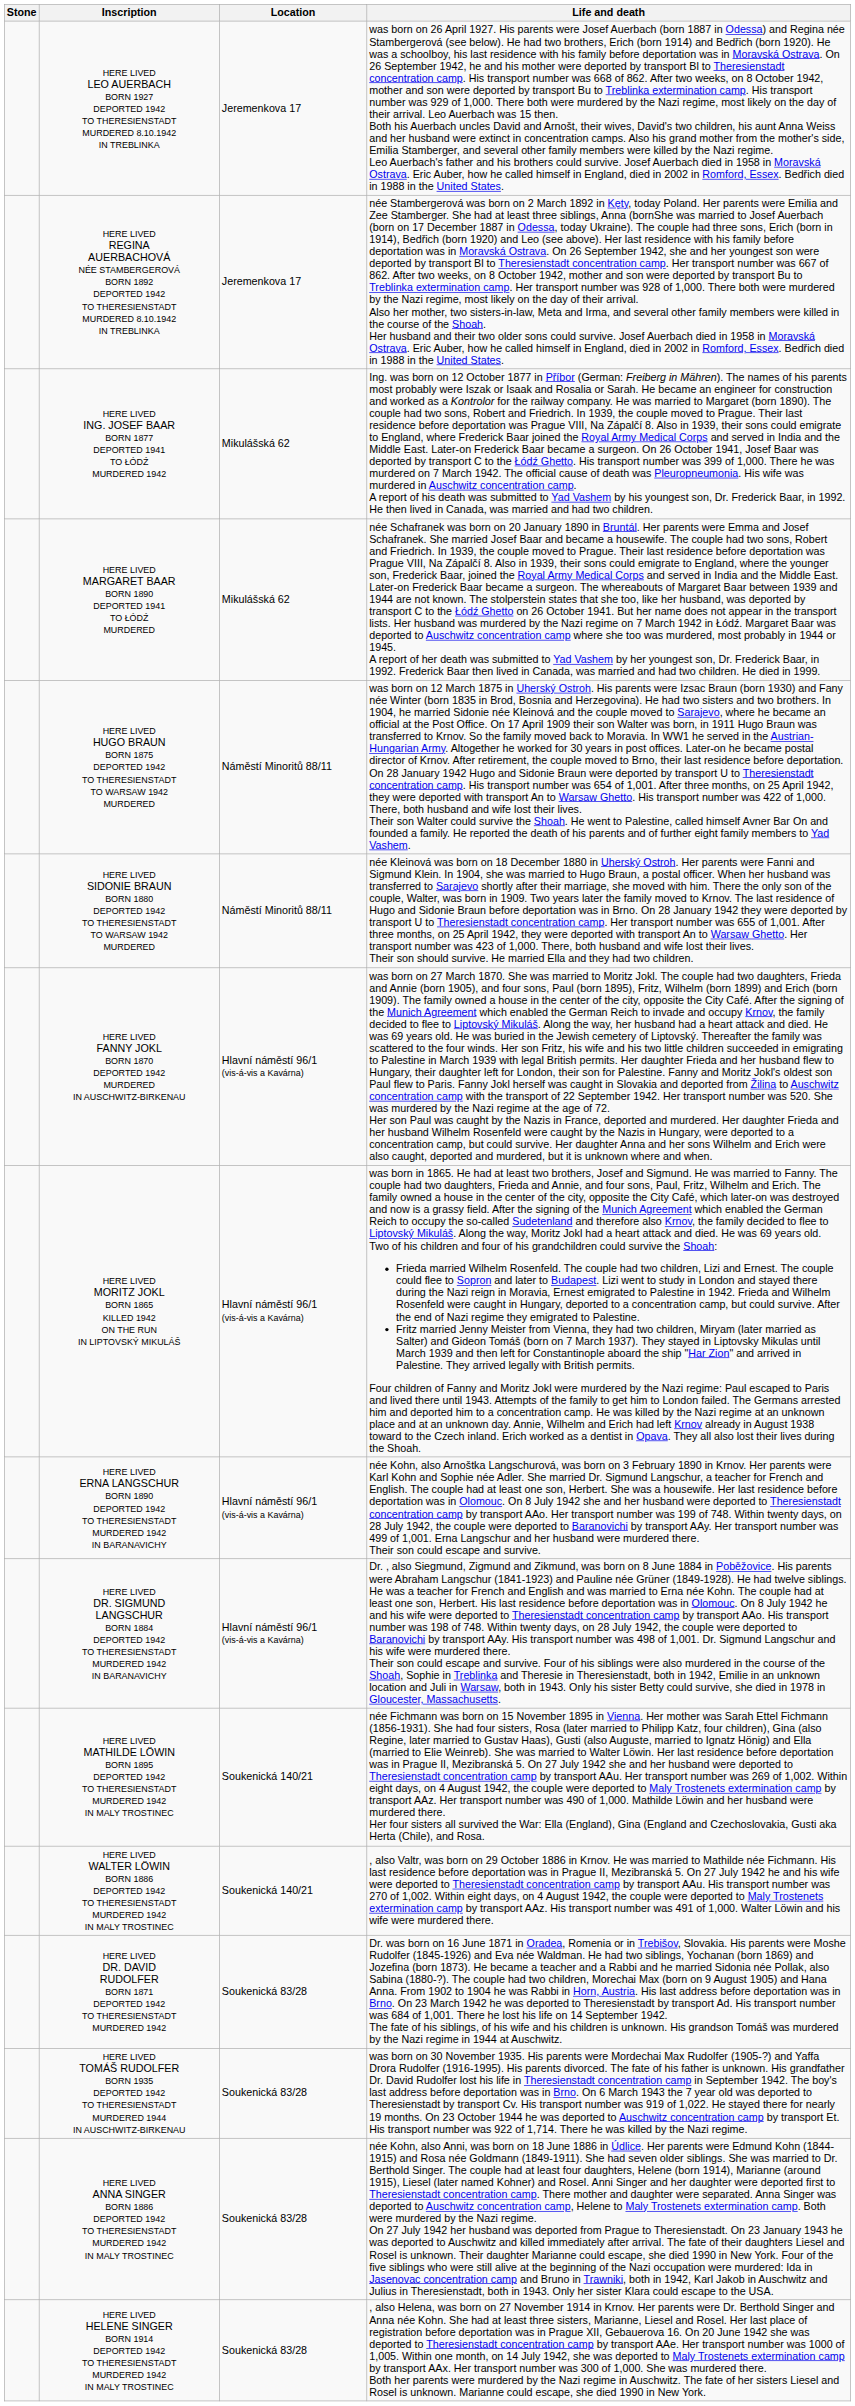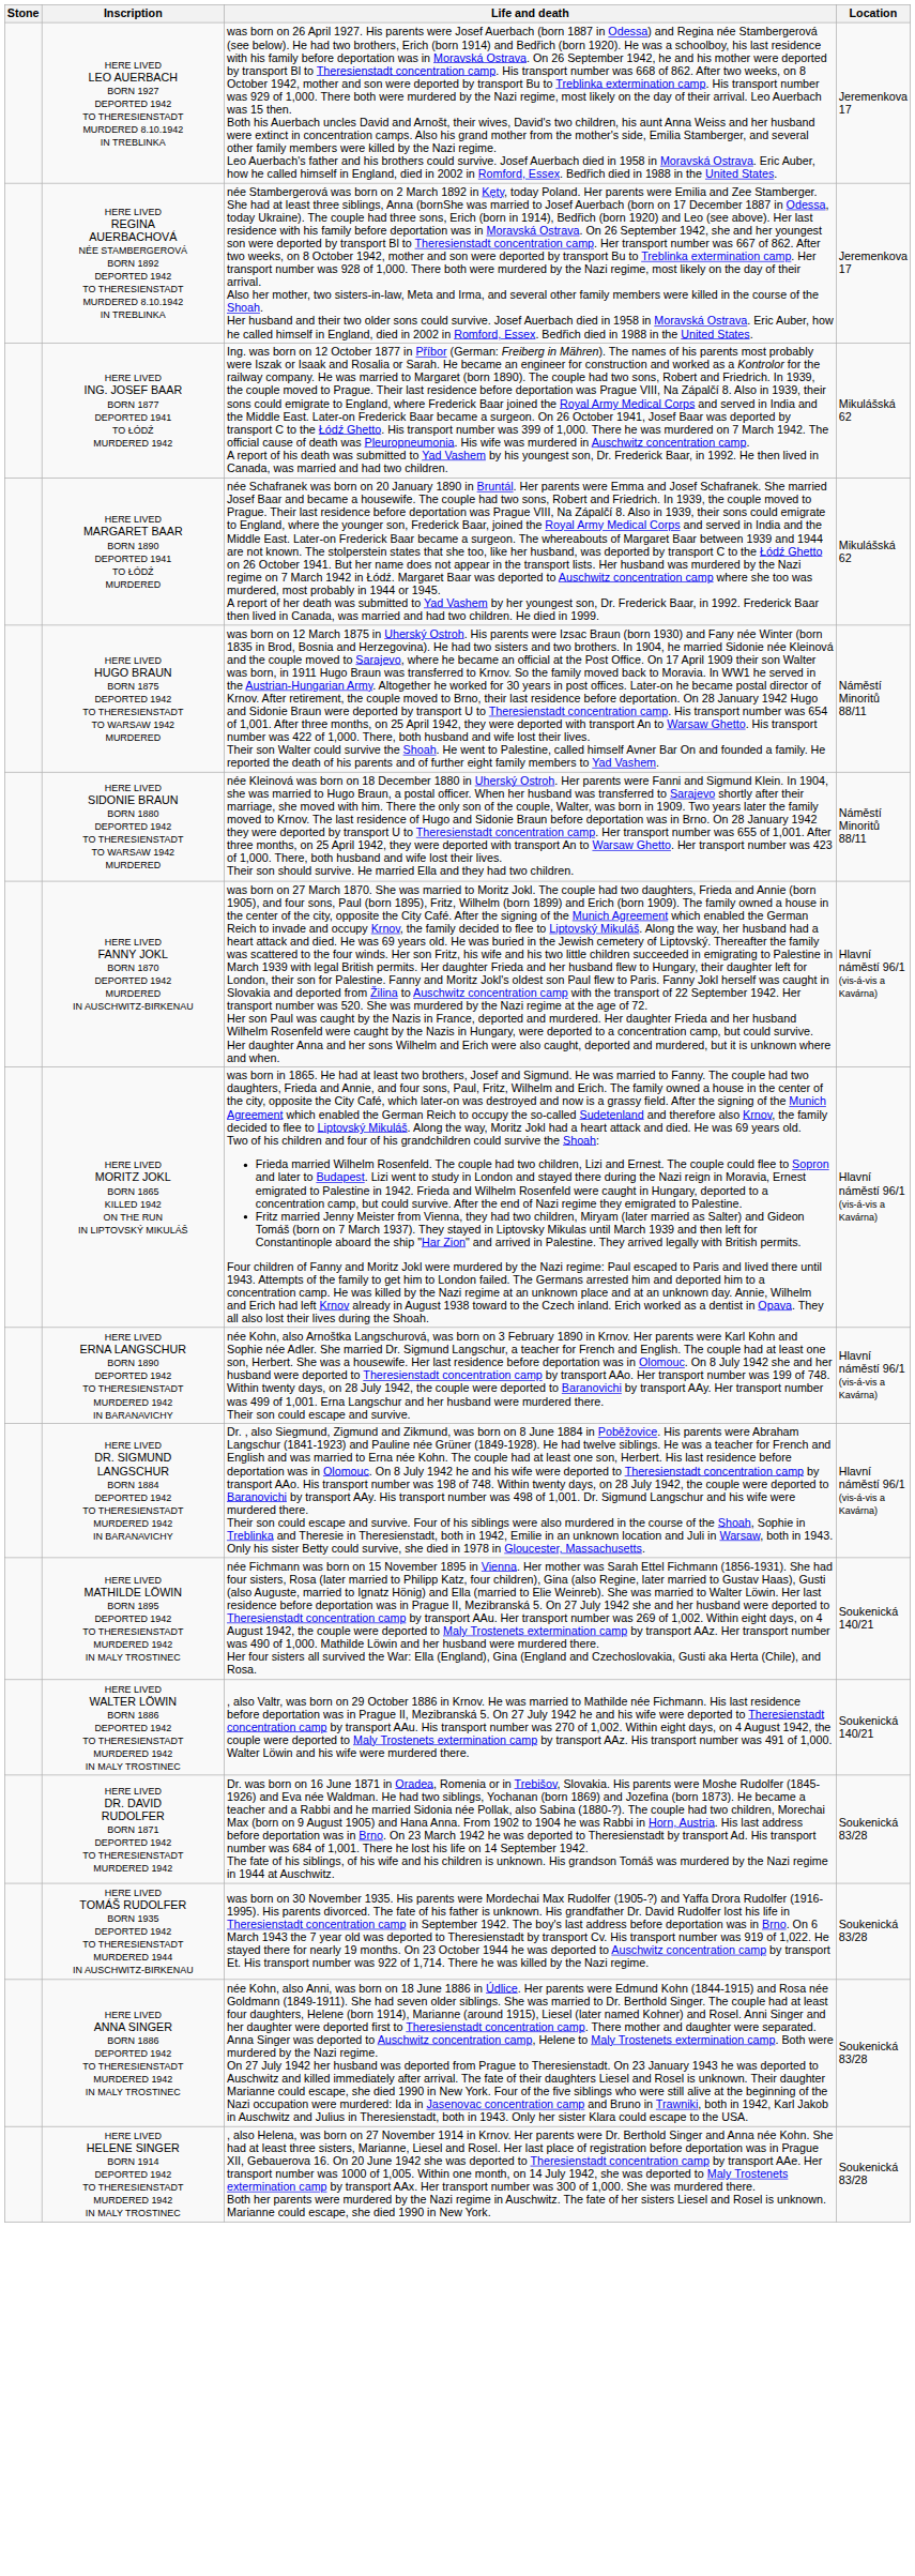columns swapped: Location <-> Life and death
